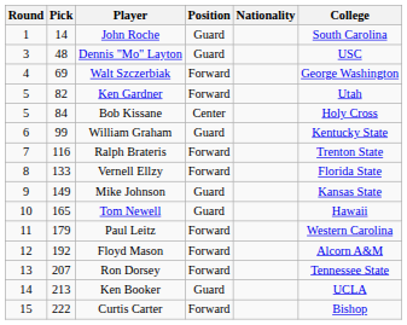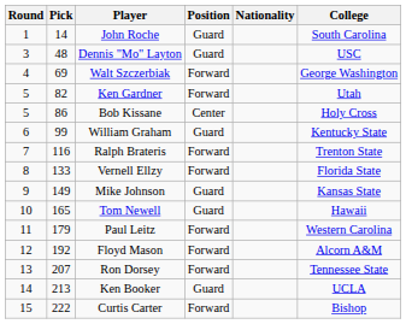Bob Kissane | Pick: 84 -> 86
